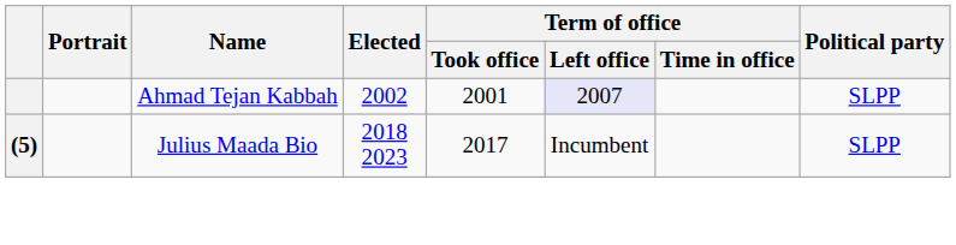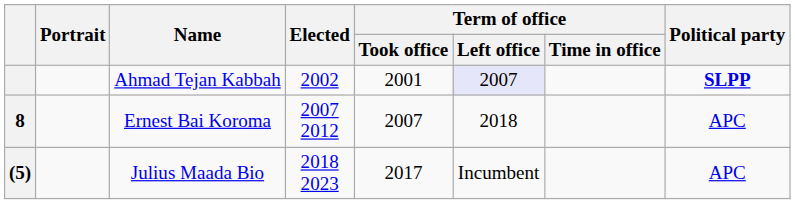Ahmad Tejan Kabbah | Political party: normal -> bold
+ row: 8 | Ernest Bai Koroma | 2007 2012 | 2007 | 2018 | APC
Julius Maada Bio | Political party: SLPP -> APC
